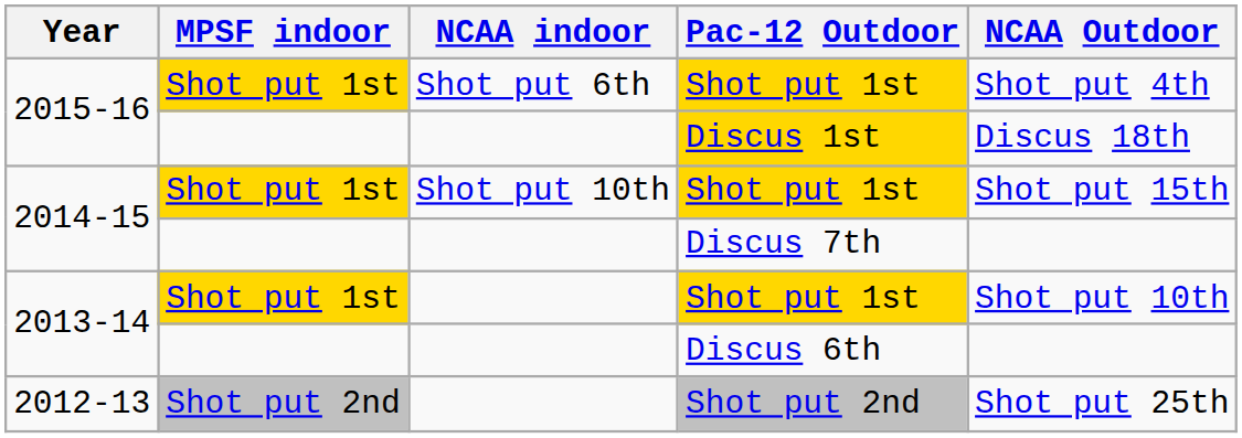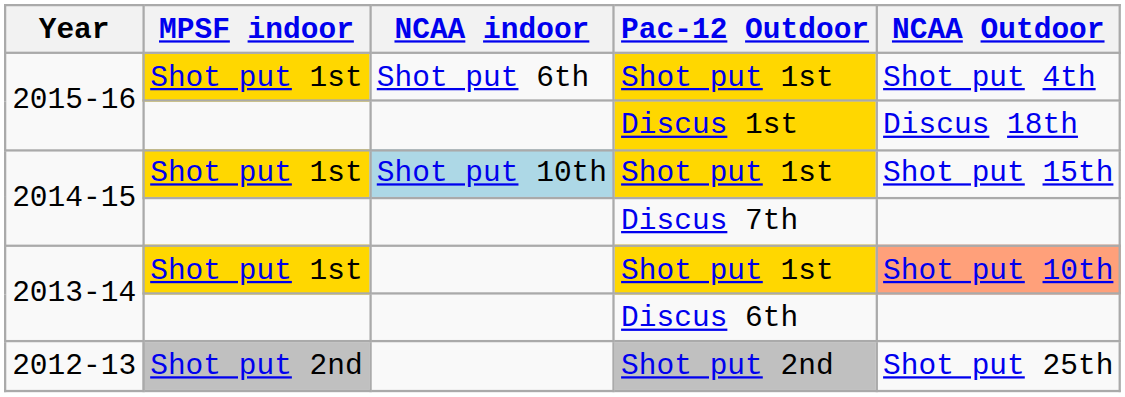2014-15 / Shot put 1st | NCAA indoor: no background -> lightblue background
2013-14 / Shot put 1st | NCAA Outdoor: no background -> lightsalmon background
